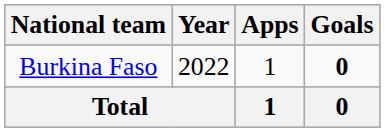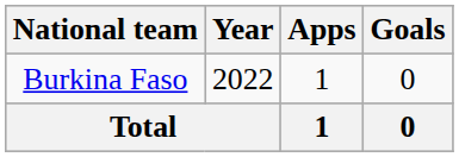Burkina Faso | Goals: bold -> normal
